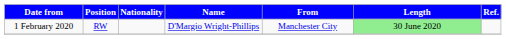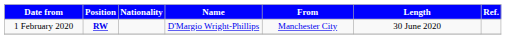1 February 2020 | Position: normal -> bold
1 February 2020 | Length: lightgreen background -> no background
